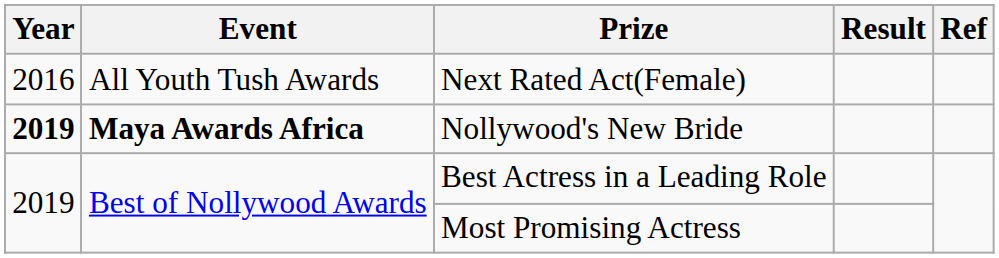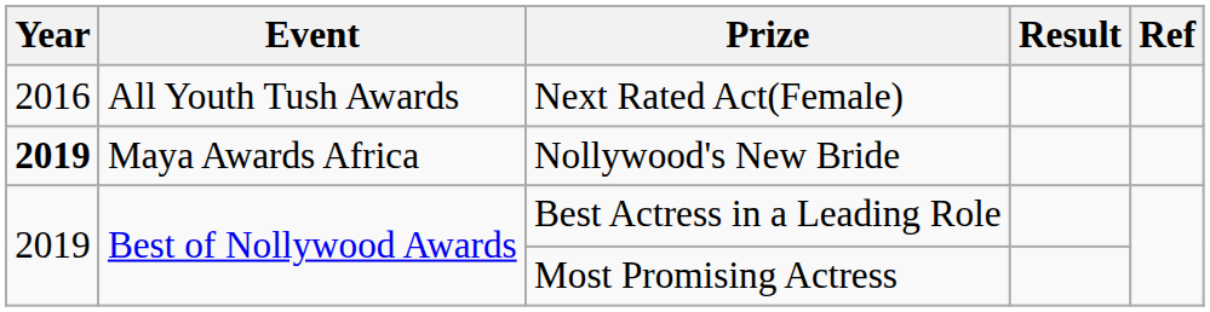Nollywood's New Bride | Event: bold -> normal
